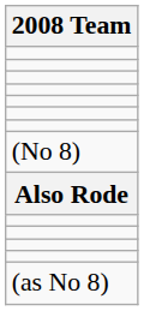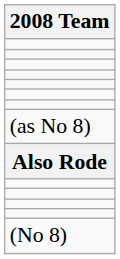row 9 | column 1: (No 8) -> (as No 8)
row 15 | column 1: (as No 8) -> (No 8)
